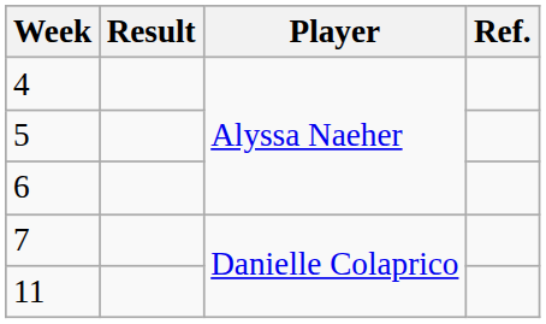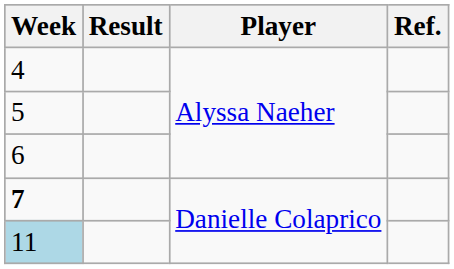7 | Week: normal -> bold
11 | Week: no background -> lightblue background
